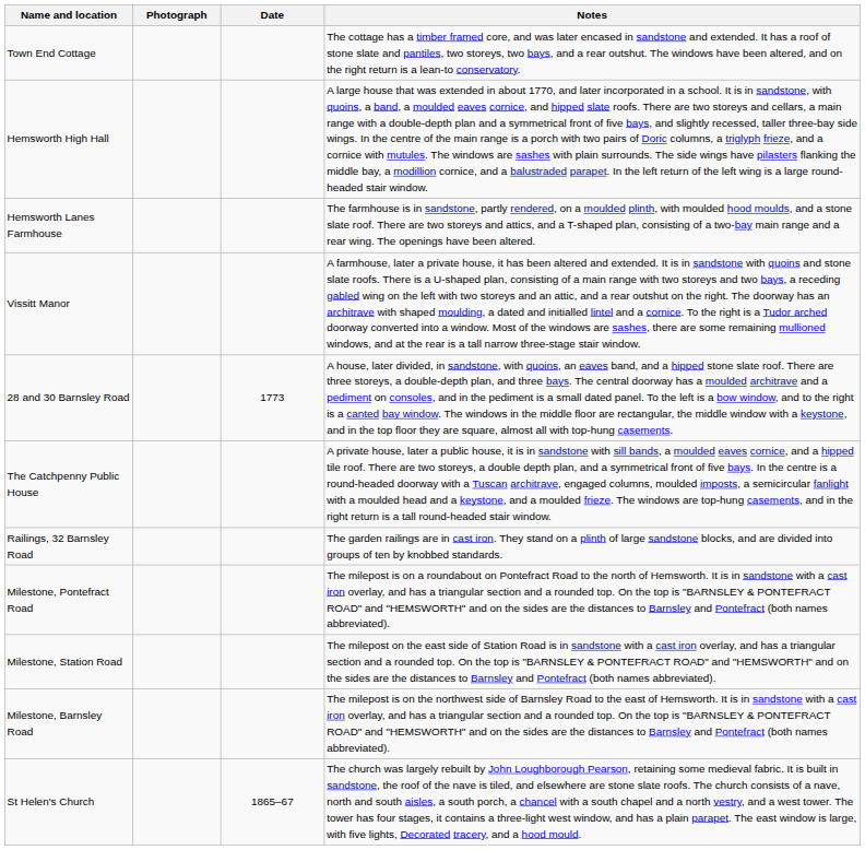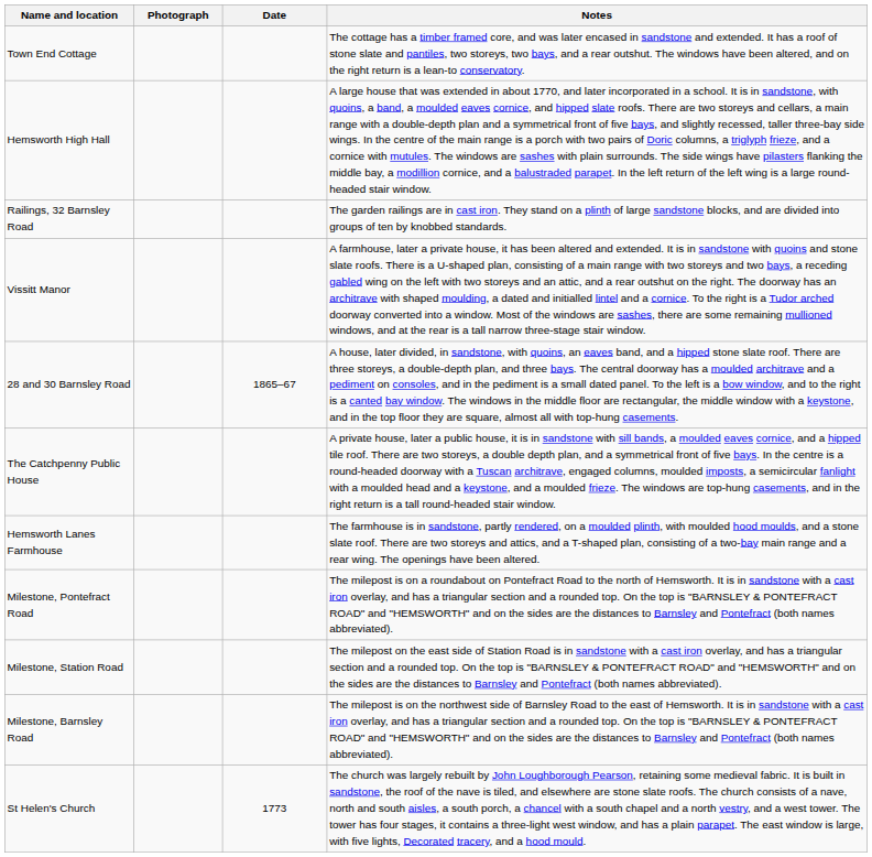rows swapped: Hemsworth Lanes Farmhouse <-> Railings, 32 Barnsley Road
28 and 30 Barnsley Road | Date: 1773 -> 1865–67
St Helen's Church | Date: 1865–67 -> 1773
